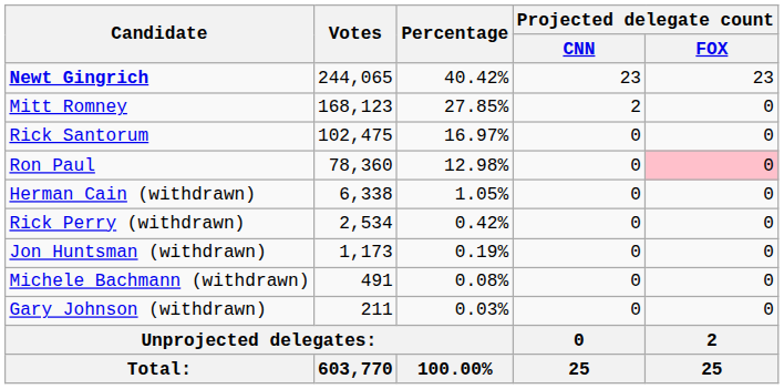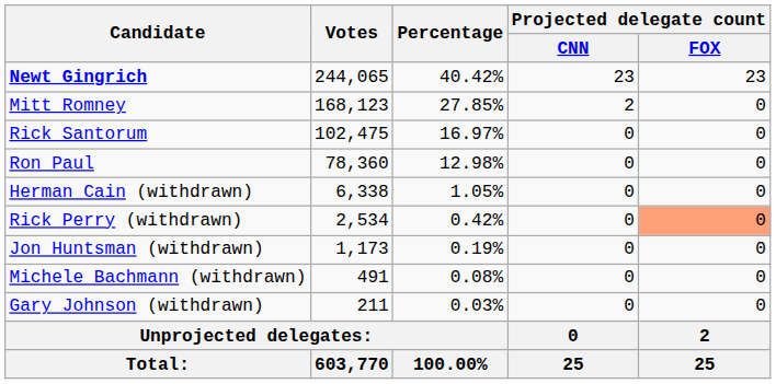Ron Paul | Projected delegate count / FOX: pink background -> no background
Rick Perry (withdrawn) | Projected delegate count / FOX: no background -> lightsalmon background
